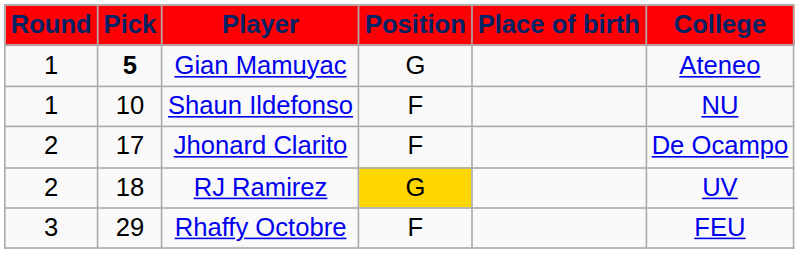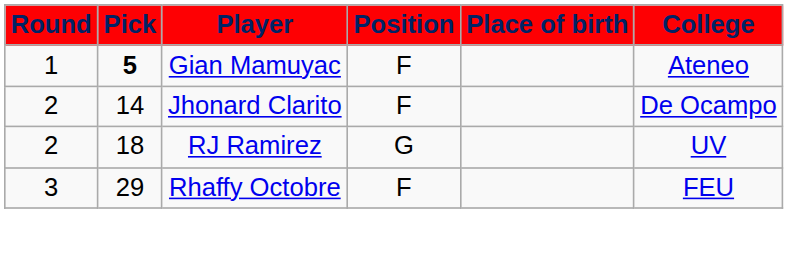Gian Mamuyac | Position: G -> F
- row: 1 | 10 | Shaun Ildefonso | F | NU
Jhonard Clarito | Pick: 17 -> 14
RJ Ramirez | Position: gold background -> no background
